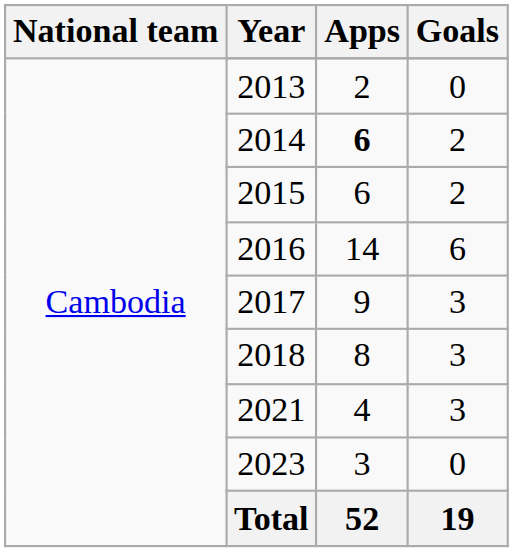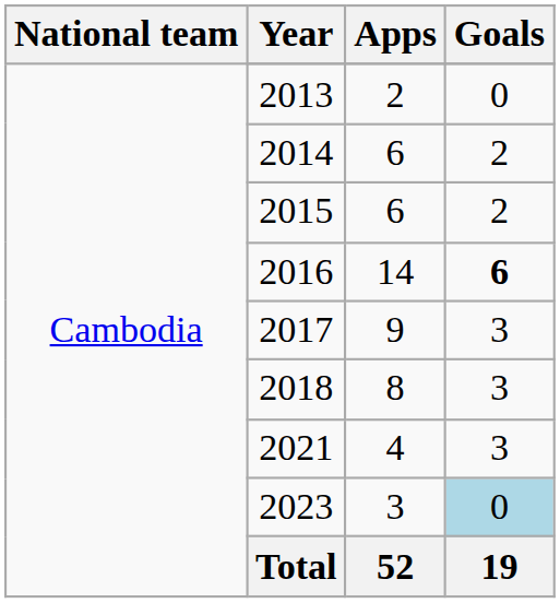2014 | Apps: bold -> normal
2016 | Goals: normal -> bold
2023 | Goals: no background -> lightblue background
